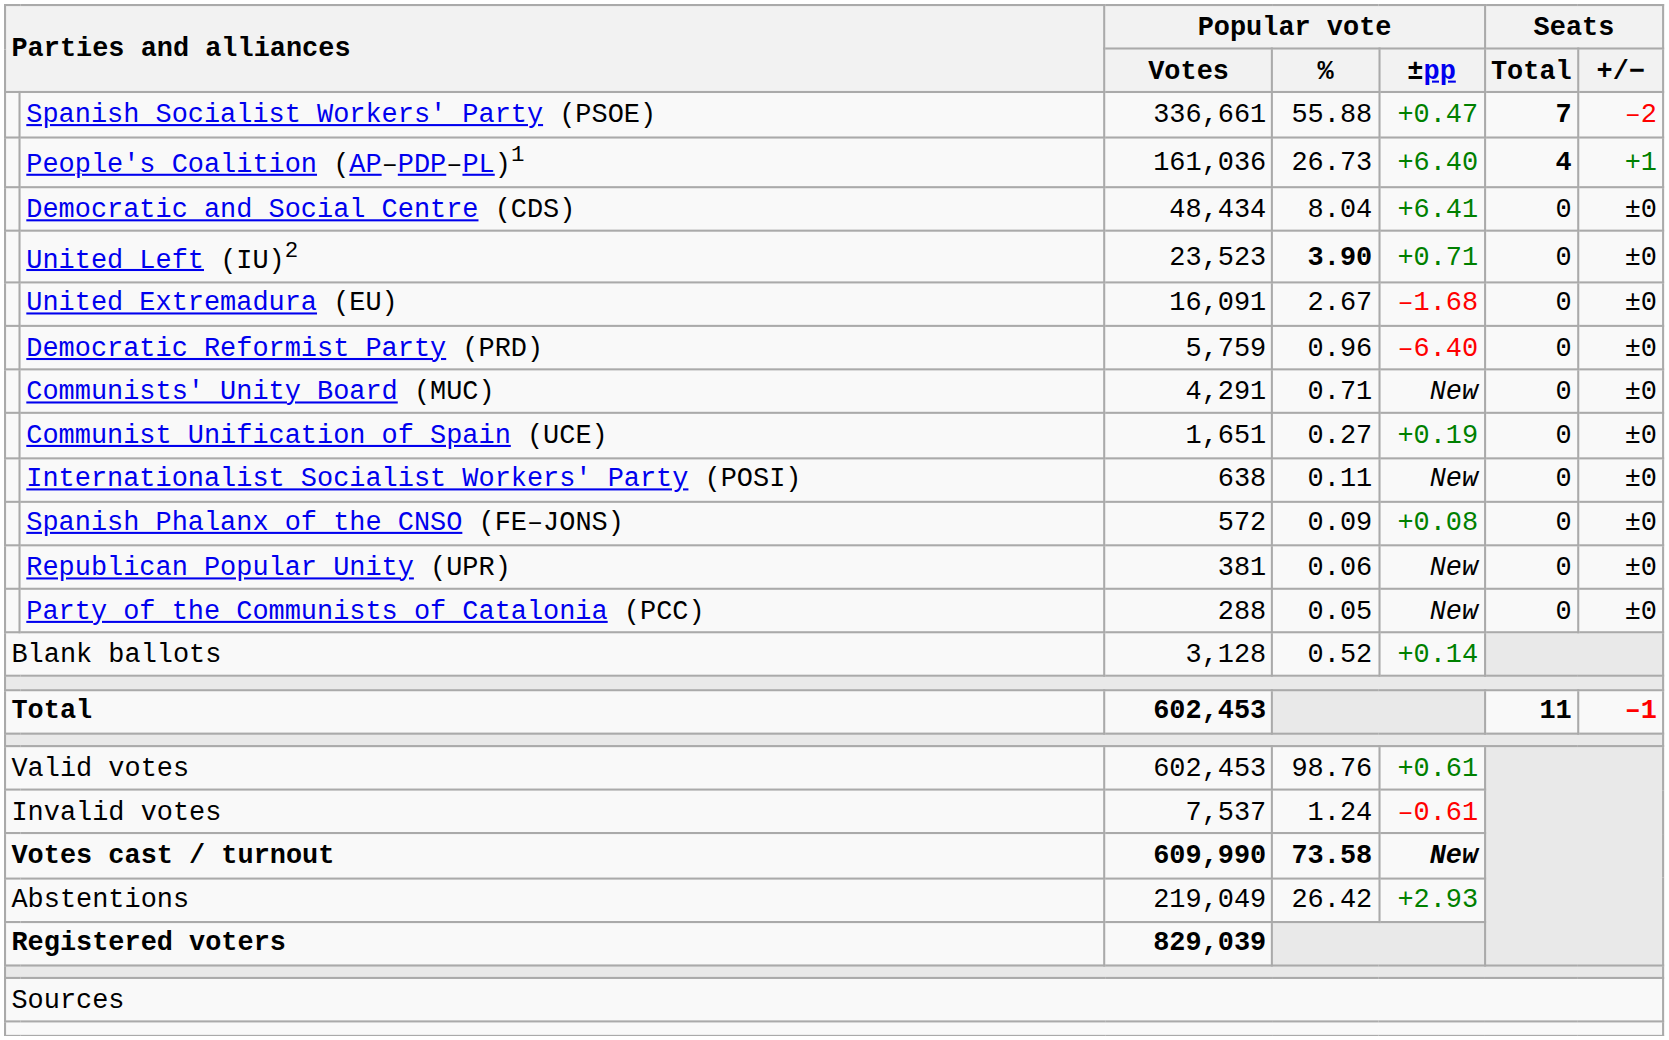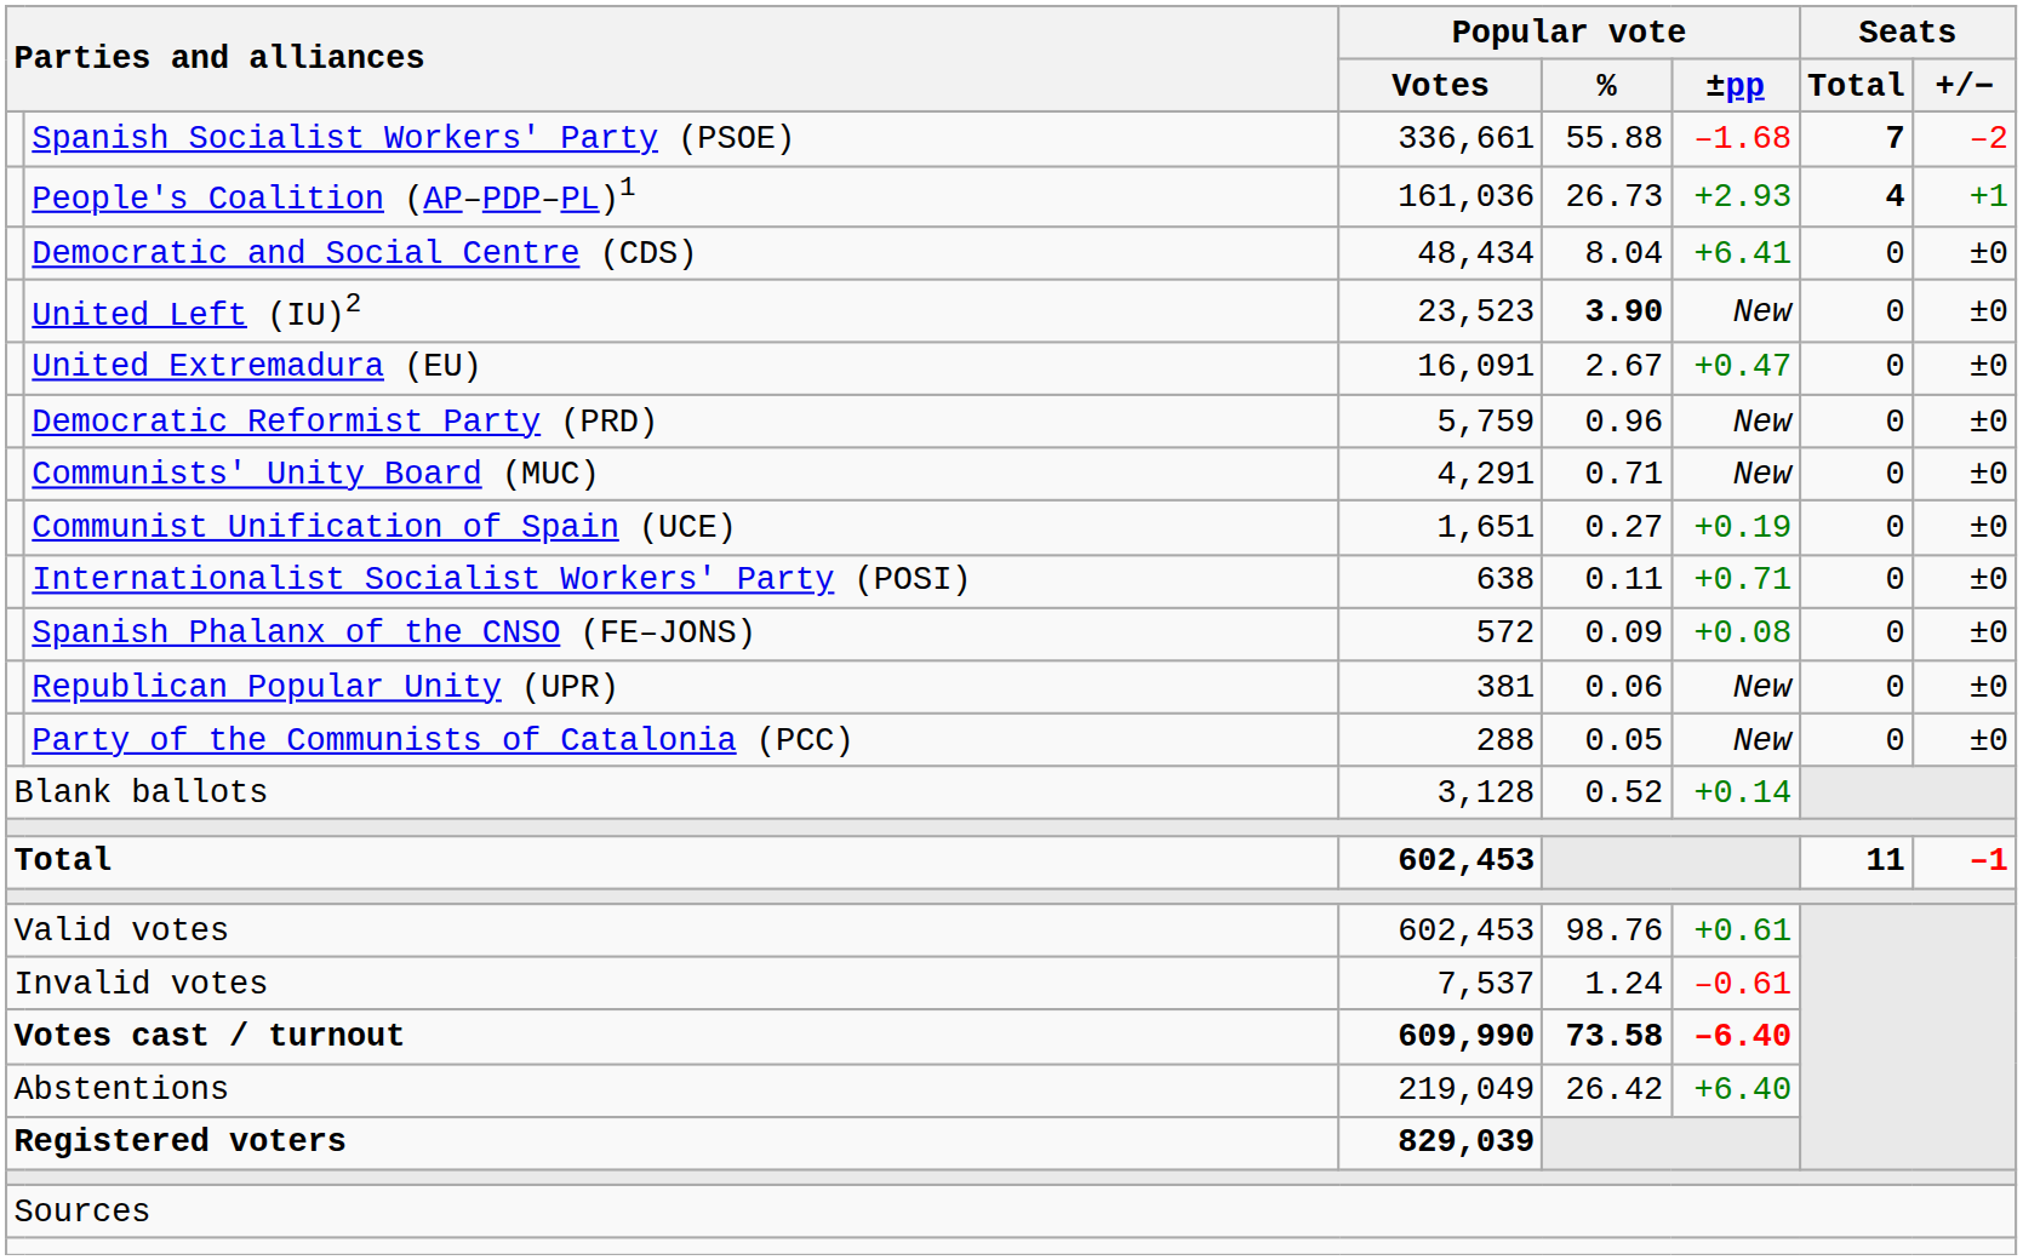Spanish Socialist Workers' Party (PSOE) | Popular vote / ±pp: +0.47 -> –1.68
People's Coalition (AP–PDP–PL)1 | Popular vote / ±pp: +6.40 -> +2.93
United Left (IU)2 | Popular vote / ±pp: +0.71 -> New
United Extremadura (EU) | Popular vote / ±pp: –1.68 -> +0.47
Democratic Reformist Party (PRD) | Popular vote / ±pp: –6.40 -> New
Internationalist Socialist Workers' Party (POSI) | Popular vote / ±pp: New -> +0.71
Votes cast / turnout | Popular vote / ±pp: New -> –6.40
Abstentions | Popular vote / ±pp: +2.93 -> +6.40
